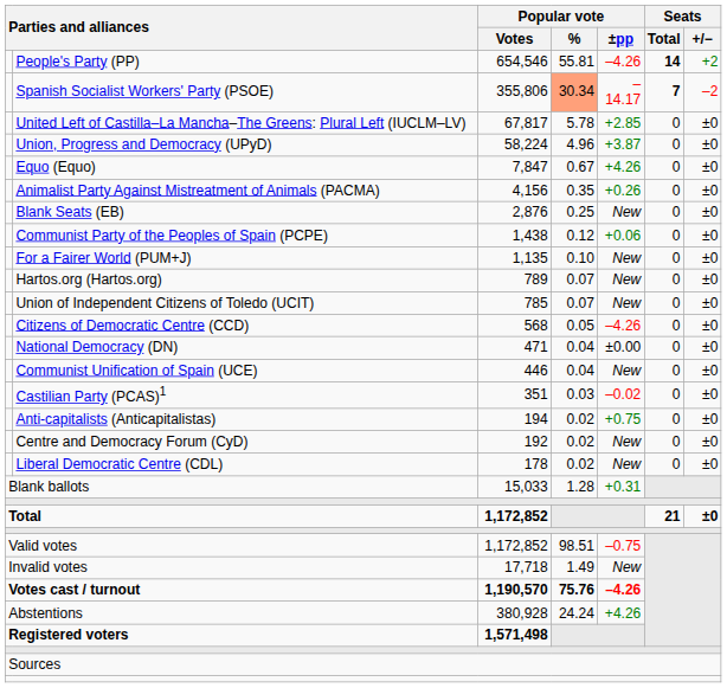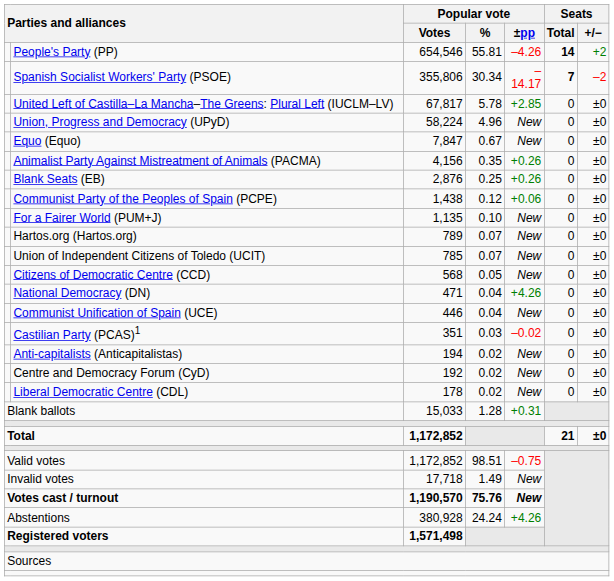Spanish Socialist Workers' Party (PSOE) | Popular vote / %: lightsalmon background -> no background
Union, Progress and Democracy (UPyD) | Popular vote / ±pp: +3.87 -> New
Equo (Equo) | Popular vote / ±pp: +4.26 -> New
Blank Seats (EB) | Popular vote / ±pp: New -> +0.26
Citizens of Democratic Centre (CCD) | Popular vote / ±pp: –4.26 -> New
National Democracy (DN) | Popular vote / ±pp: ±0.00 -> +4.26
Anti-capitalists (Anticapitalistas) | Popular vote / ±pp: +0.75 -> New
Votes cast / turnout | Popular vote / ±pp: –4.26 -> New
